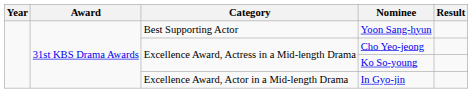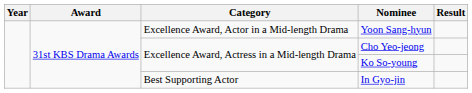Yoon Sang-hyun | Category: Best Supporting Actor -> Excellence Award, Actor in a Mid-length Drama
In Gyo-jin | Category: Excellence Award, Actor in a Mid-length Drama -> Best Supporting Actor
